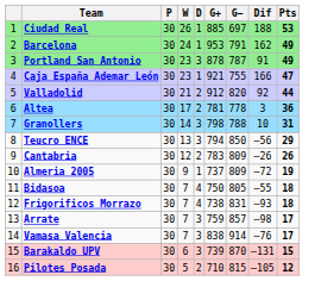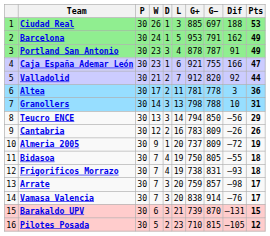+ column: L | 3 | 5 | 4 | 6 | 7 | 11 | 13 | 14 | 16 | 20 | 19 | 19 | 20 | 20 | 21 | 23
